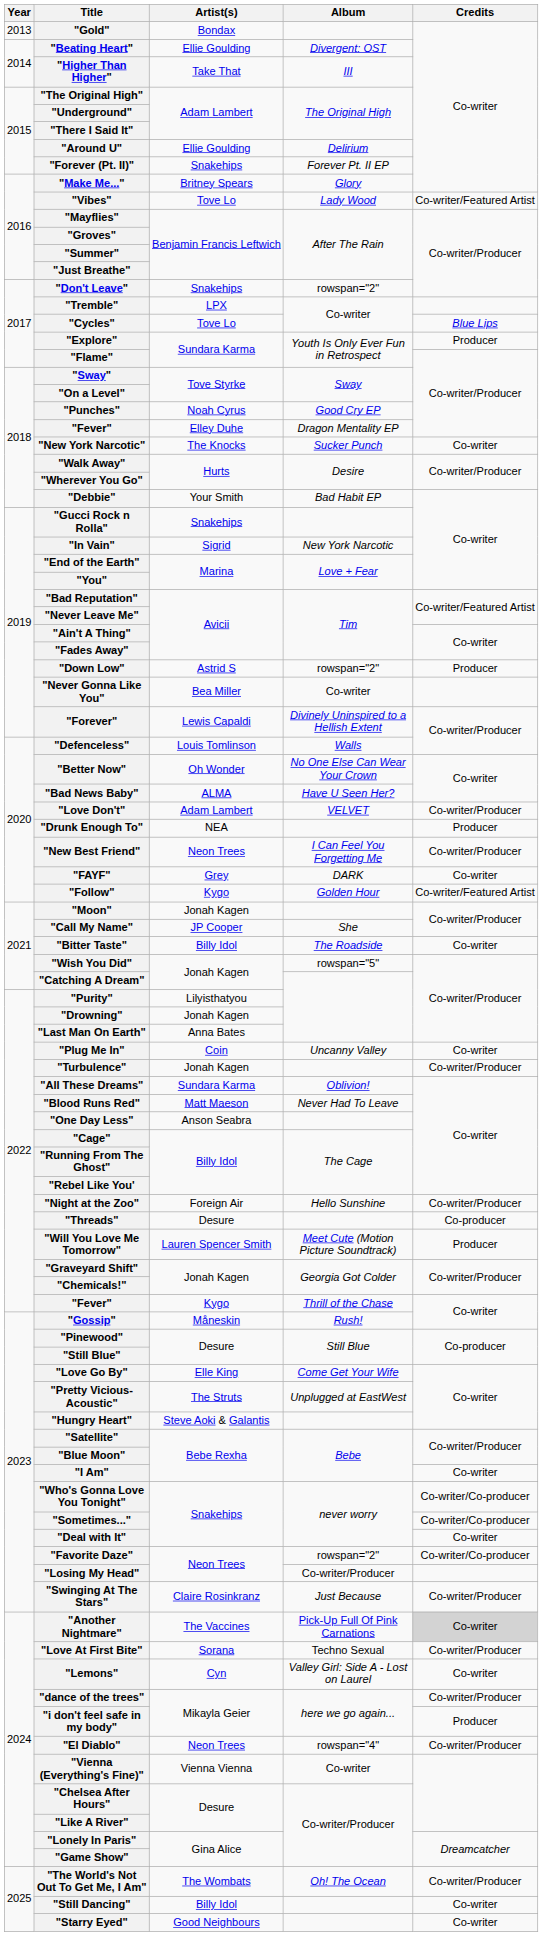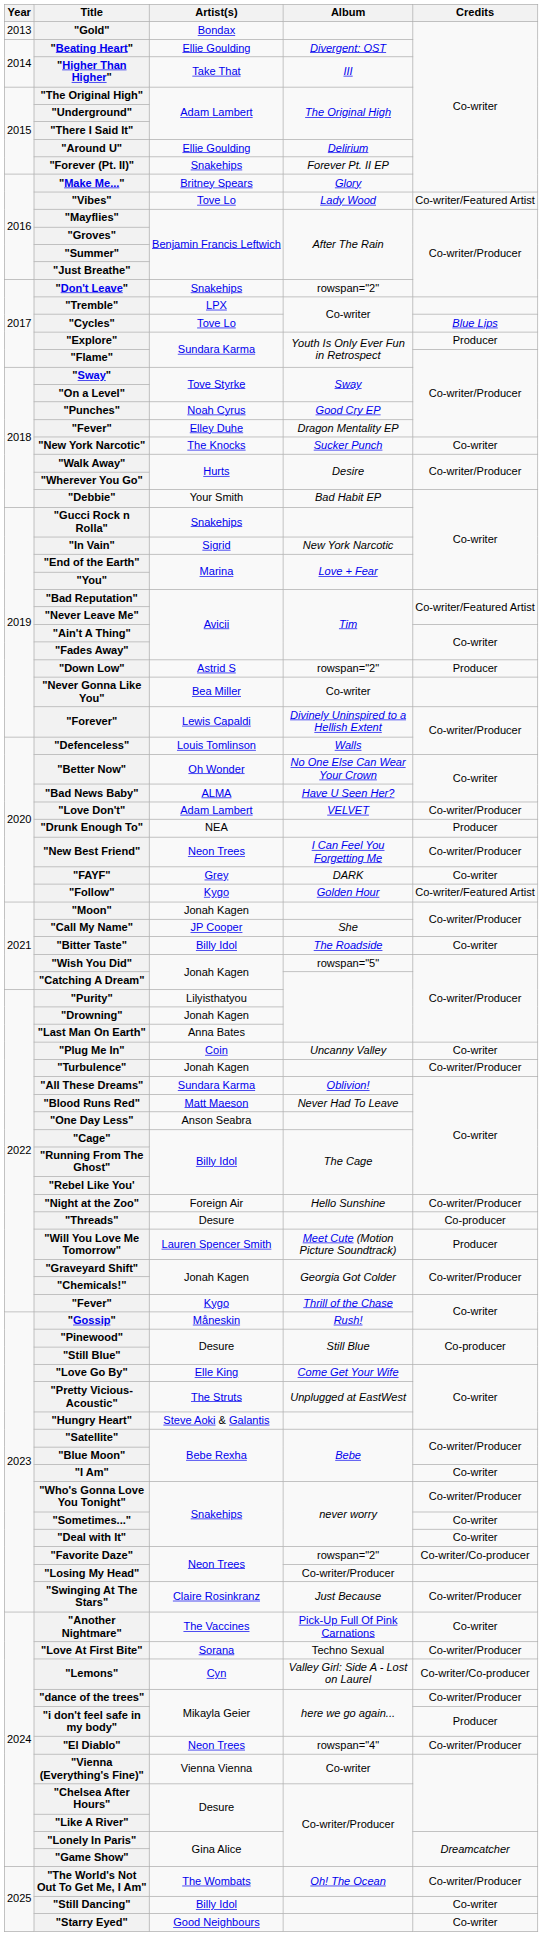"Who's Gonna Love You Tonight" | Credits: Co-writer/Co-producer -> Co-writer/Producer
"Sometimes..." | Credits: Co-writer/Co-producer -> Co-writer
"Another Nightmare" | Credits: lightgrey background -> no background
"Lemons" | Credits: Co-writer -> Co-writer/Co-producer
